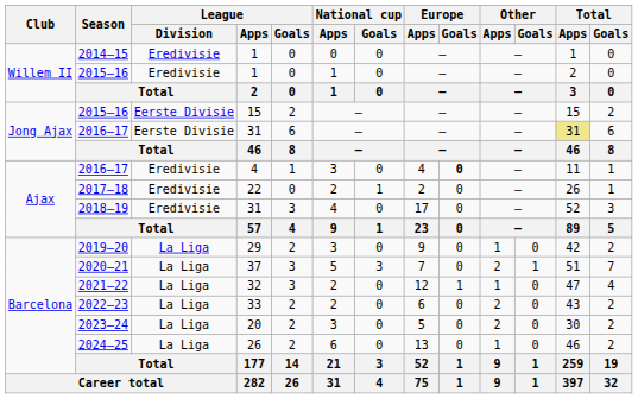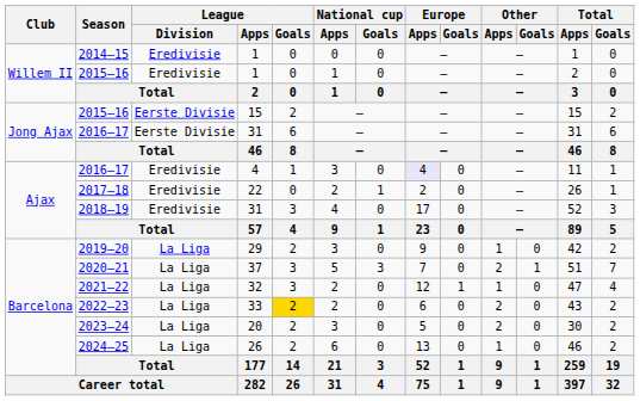2016–17 / 31 | Total / Apps: khaki background -> no background
2016–17 / 4 | Europe / Apps: no background -> lavender background
2016–17 / 4 | Europe / Goals: bold -> normal
2022–23 | League / Goals: no background -> gold background
